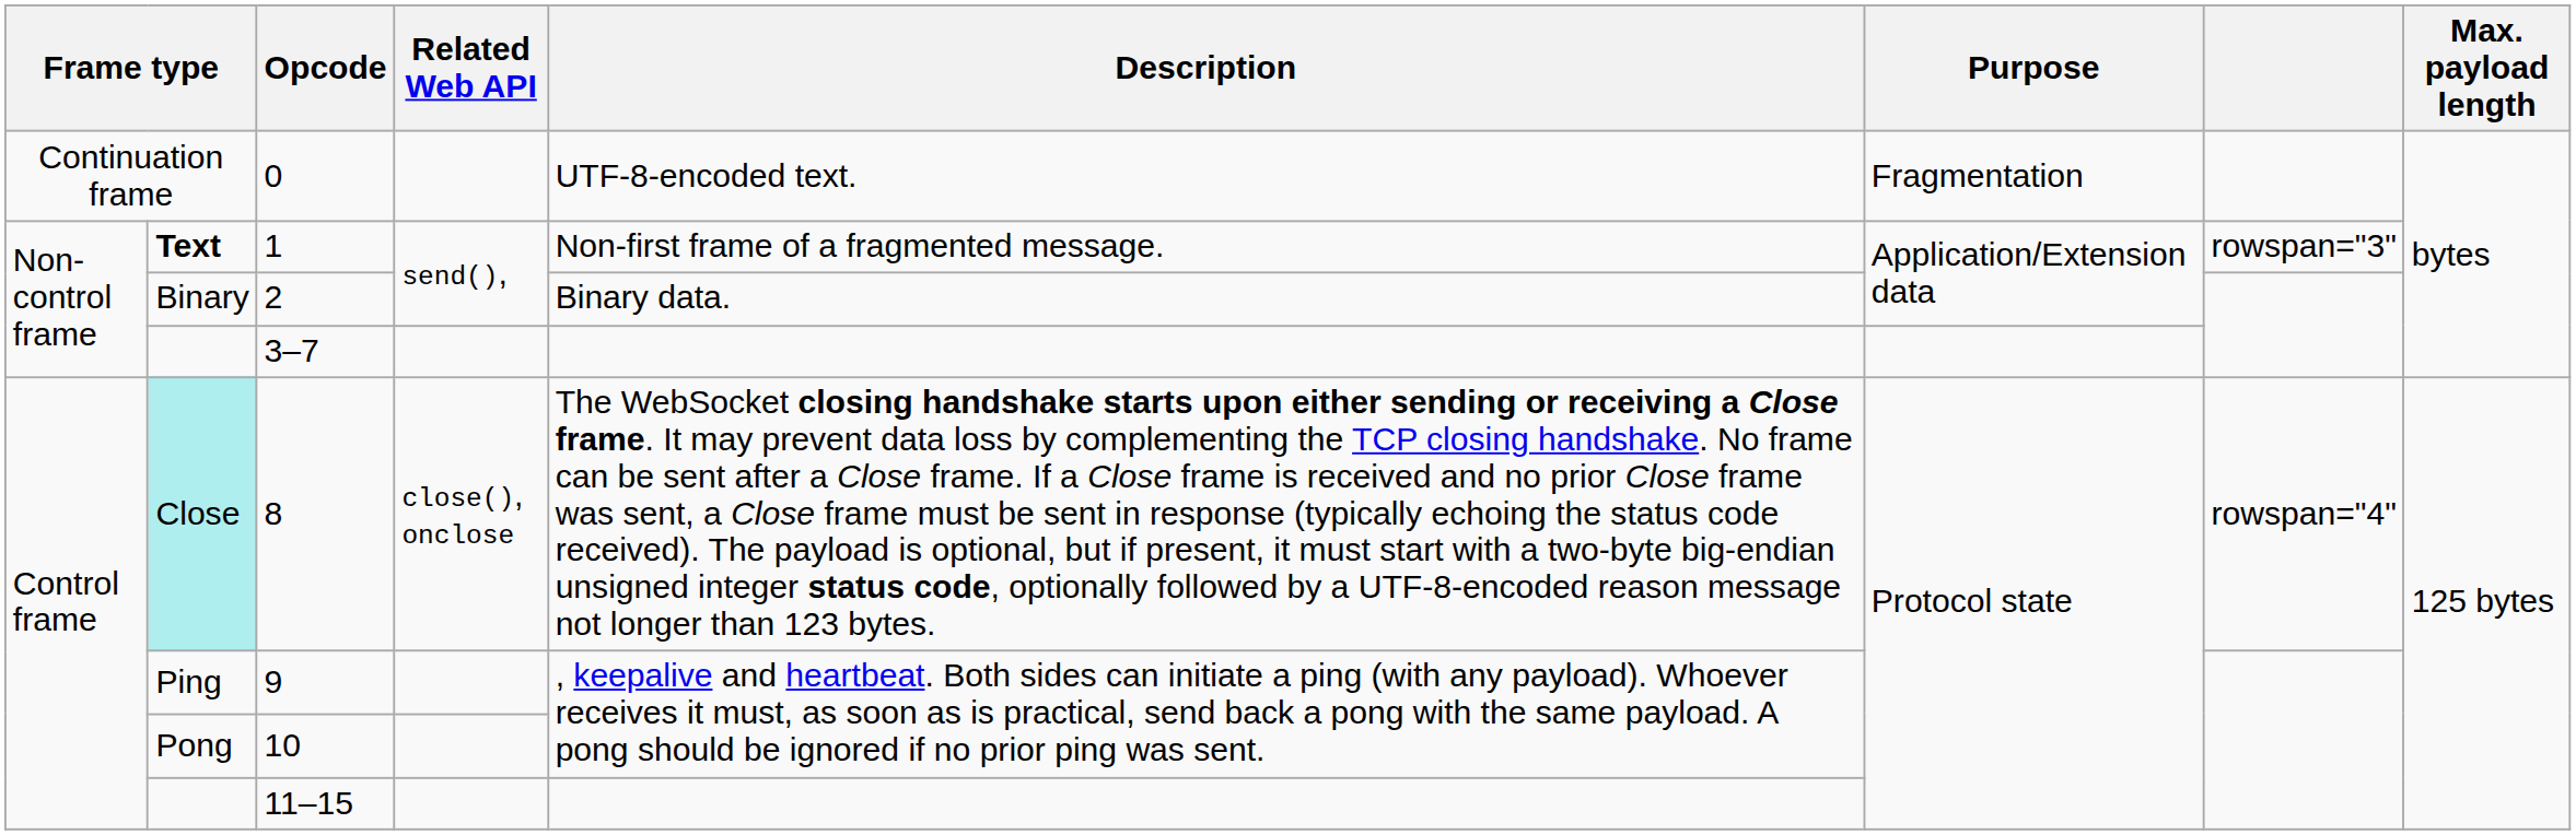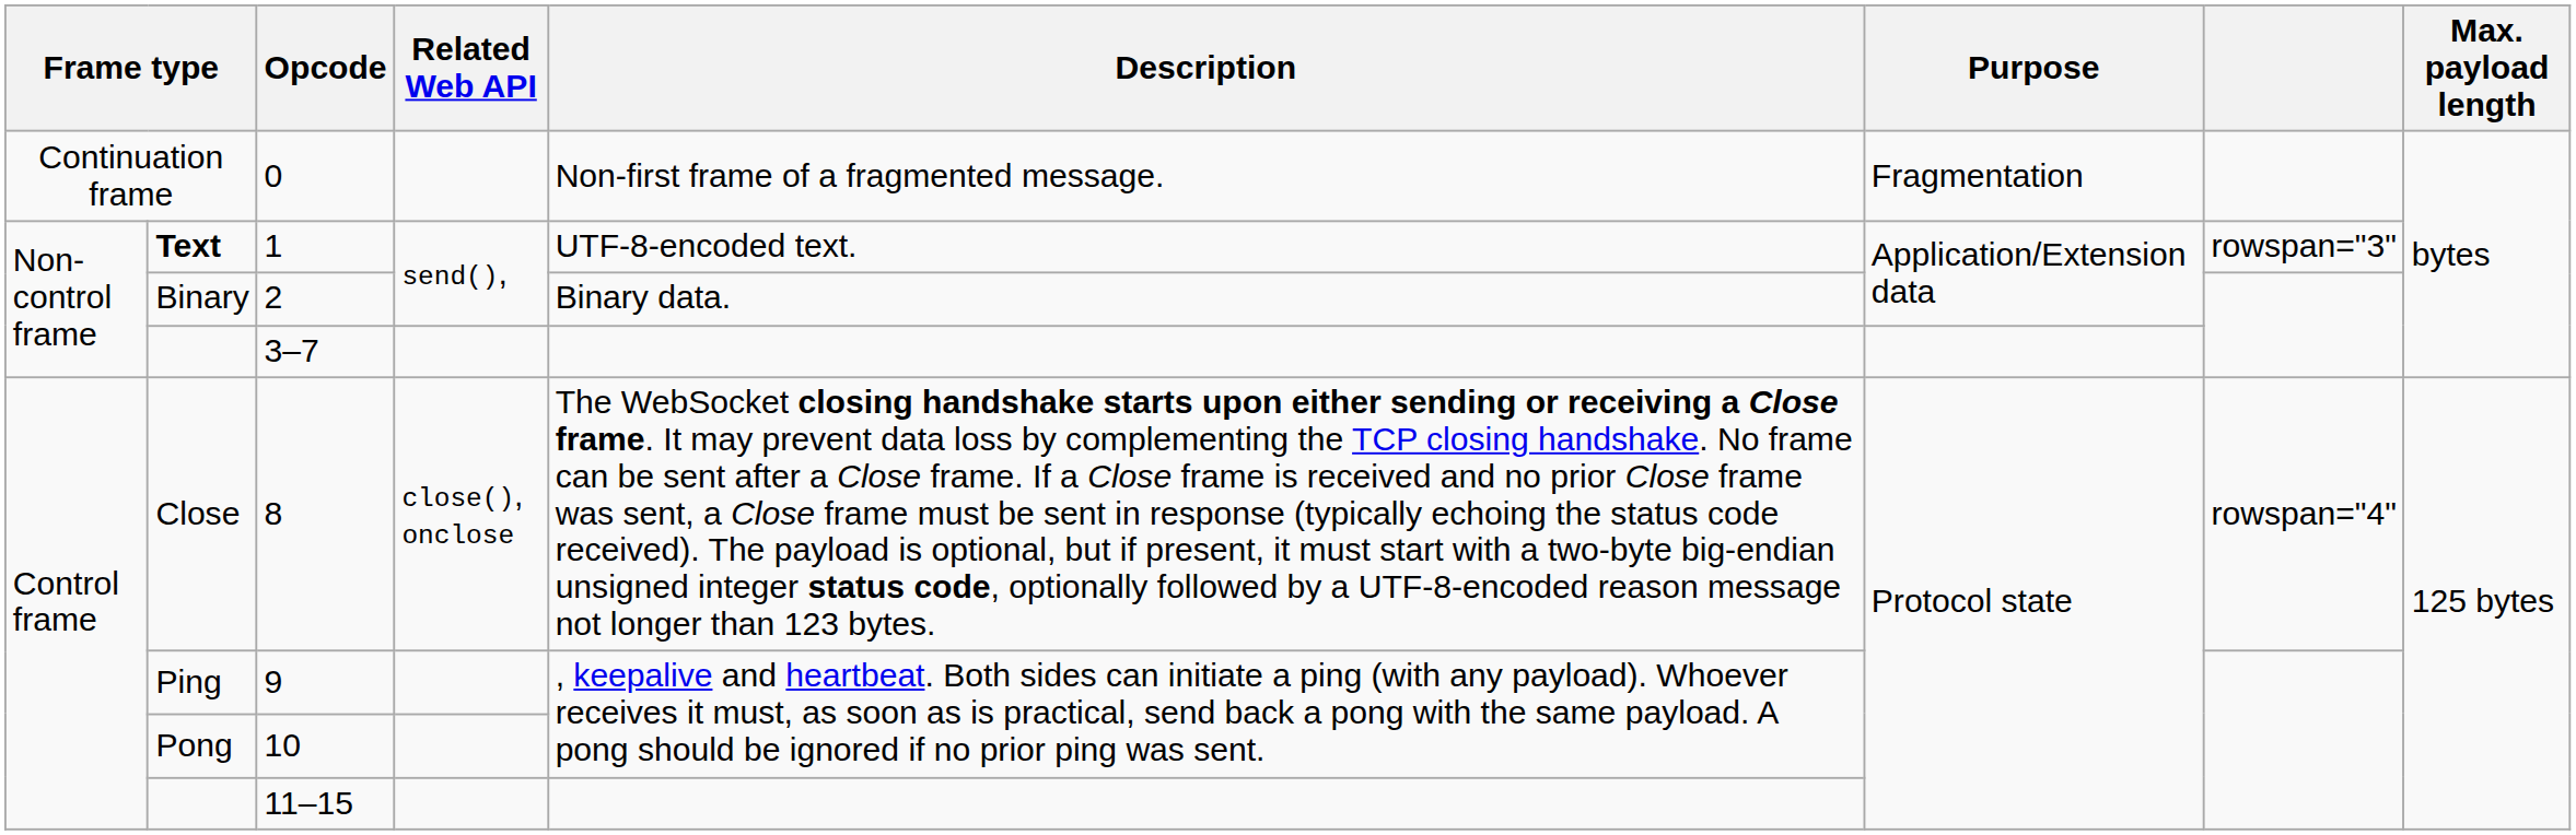0 | Description: UTF-8-encoded text. -> Non-first frame of a fragmented message.
1 | Description: Non-first frame of a fragmented message. -> UTF-8-encoded text.
8 | column 2: paleturquoise background -> no background
